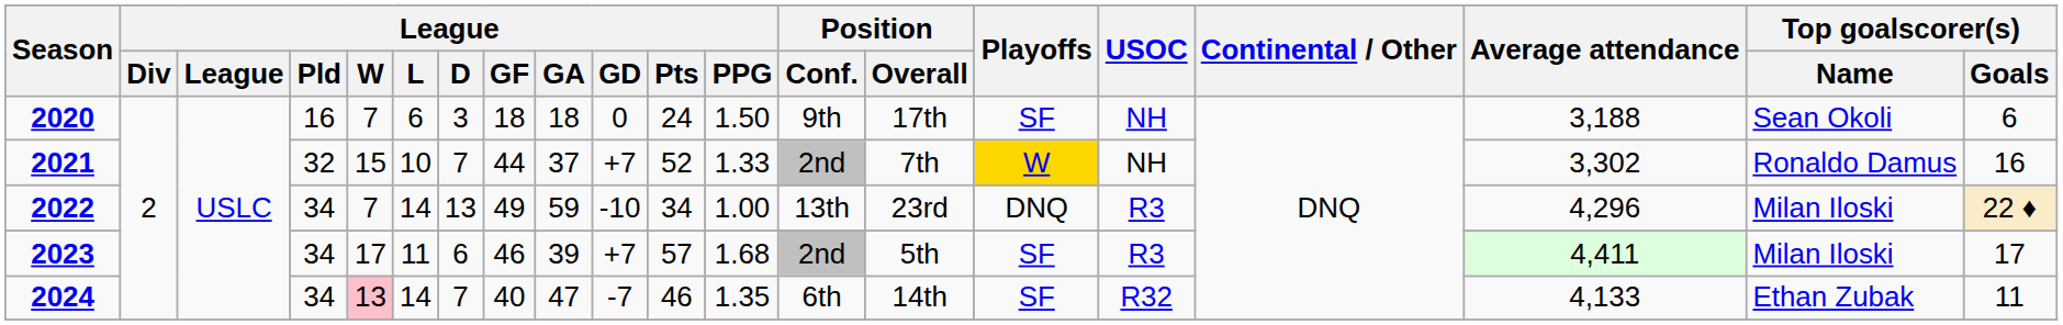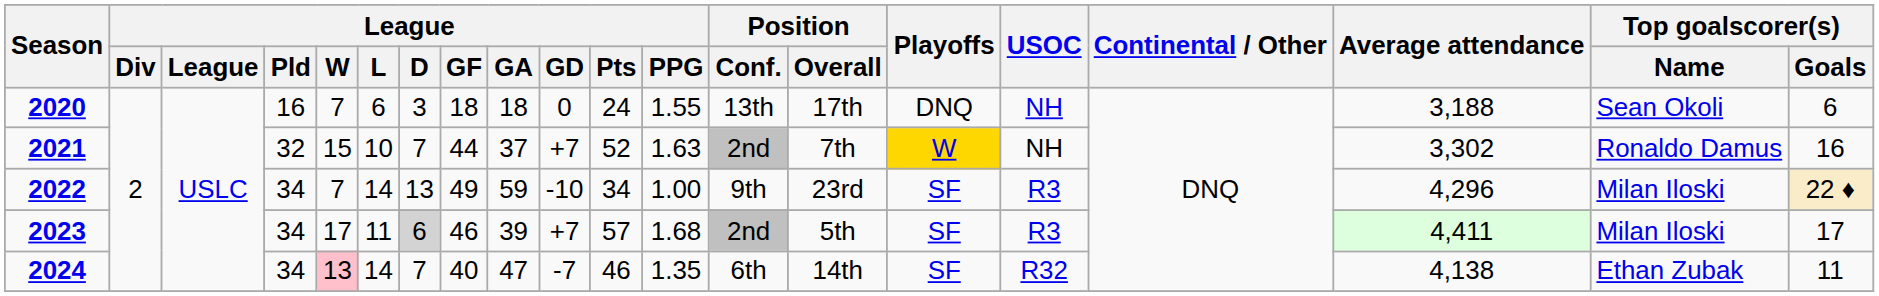2020 | League / PPG: 1.50 -> 1.55
2020 | Position / Conf.: 9th -> 13th
2020 | Playoffs: SF -> DNQ
2021 | League / PPG: 1.33 -> 1.63
2022 | Position / Conf.: 13th -> 9th
2022 | Playoffs: DNQ -> SF
2023 | League / D: no background -> lightgrey background
2024 | Average attendance: 4,133 -> 4,138
